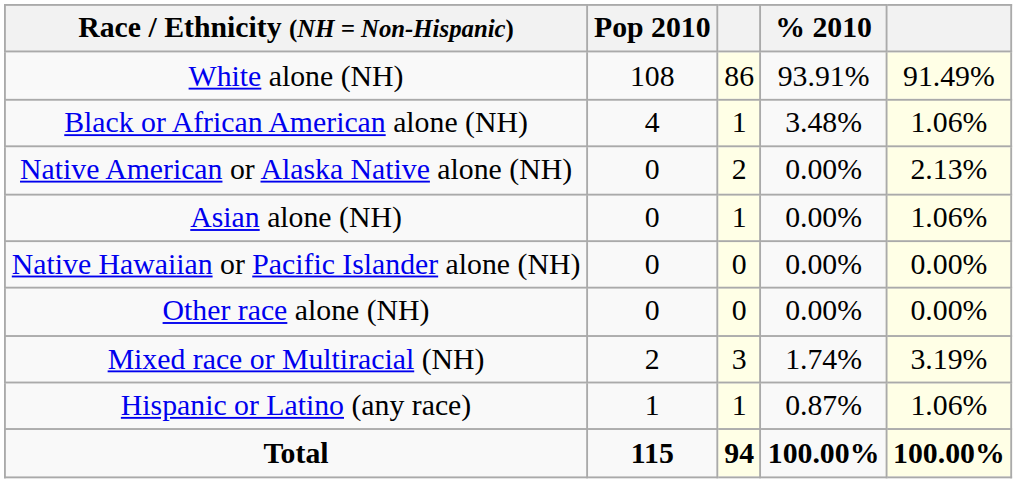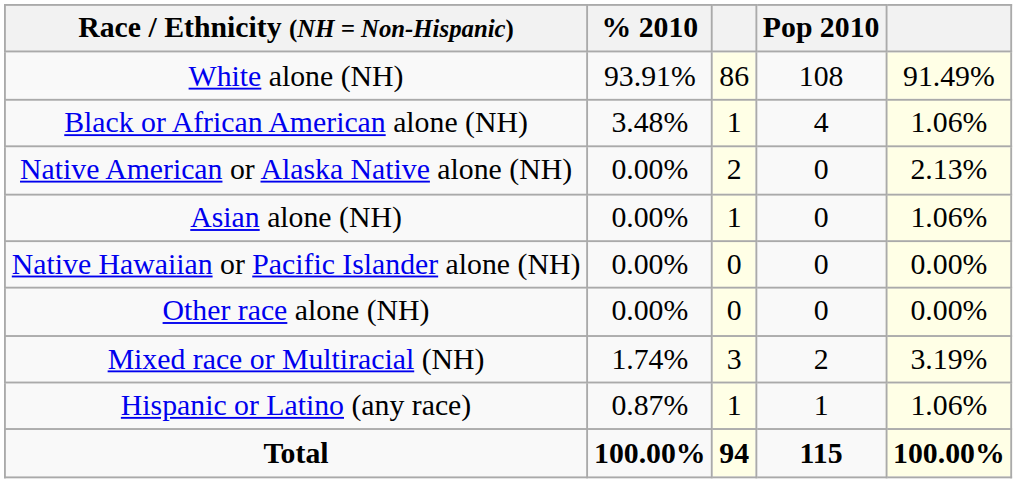columns swapped: Pop 2010 <-> % 2010
